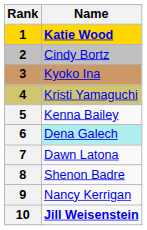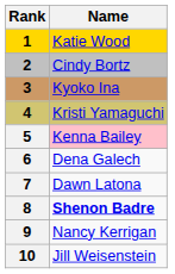Katie Wood | Name: bold -> normal
Kenna Bailey | Name: no background -> pink background
Dena Galech | Name: paleturquoise background -> no background
Shenon Badre | Name: normal -> bold
Jill Weisenstein | Name: bold -> normal
